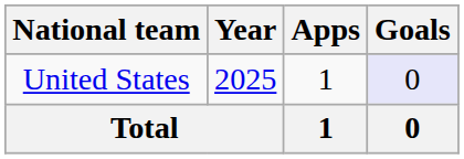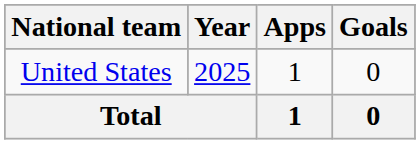United States | Goals: lavender background -> no background
